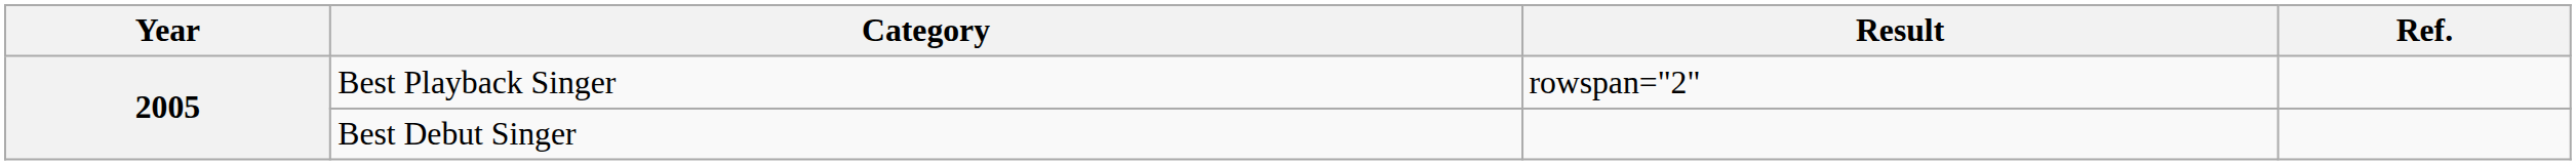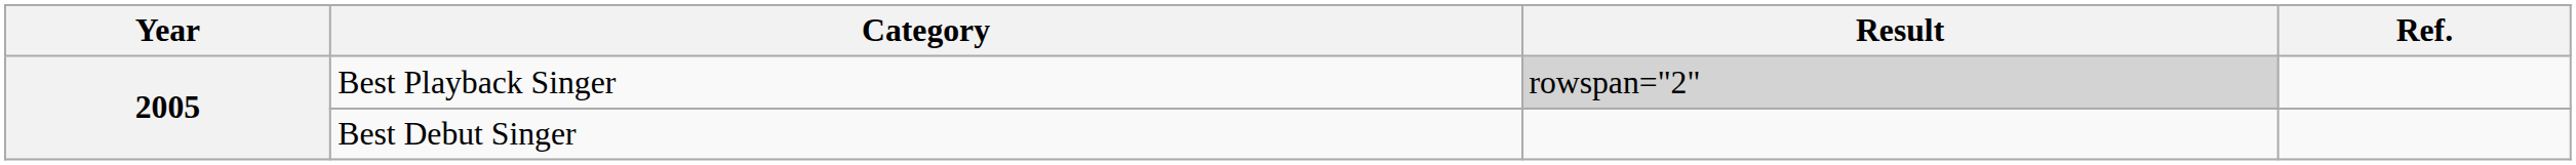Best Playback Singer | Result: no background -> lightgrey background
